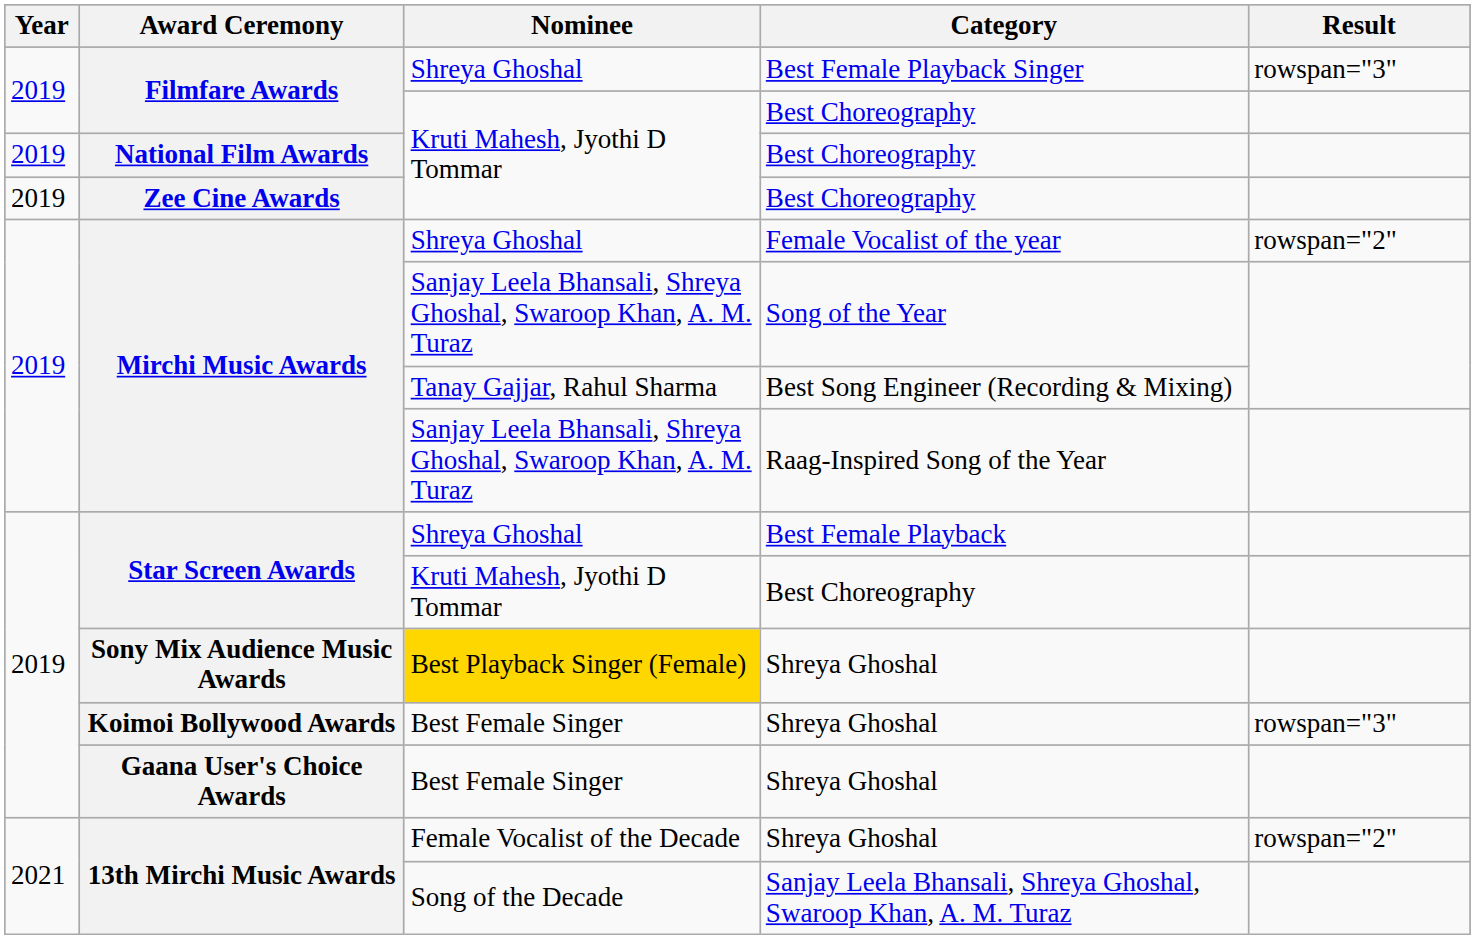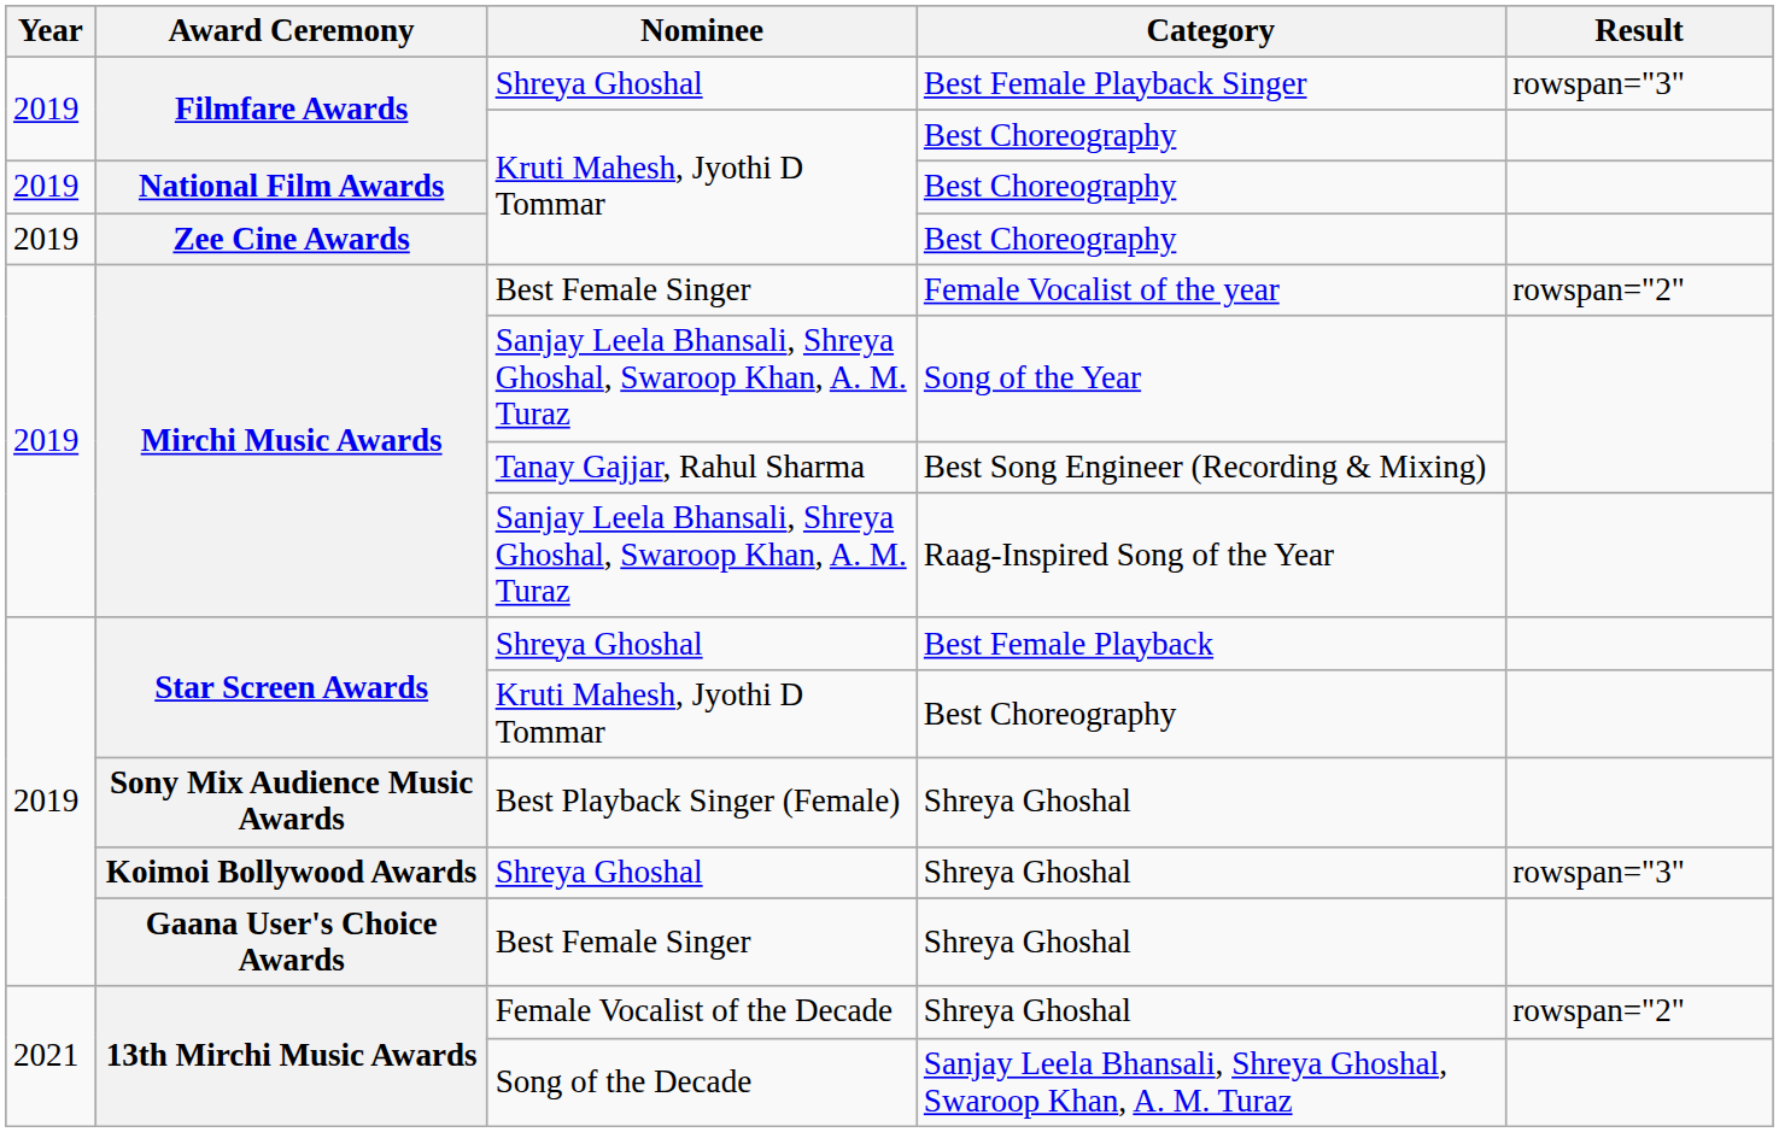Mirchi Music Awards / Female Vocalist of the year | Nominee: Shreya Ghoshal -> Best Female Singer
Sony Mix Audience Music Awards | Nominee: gold background -> no background
Koimoi Bollywood Awards | Nominee: Best Female Singer -> Shreya Ghoshal
